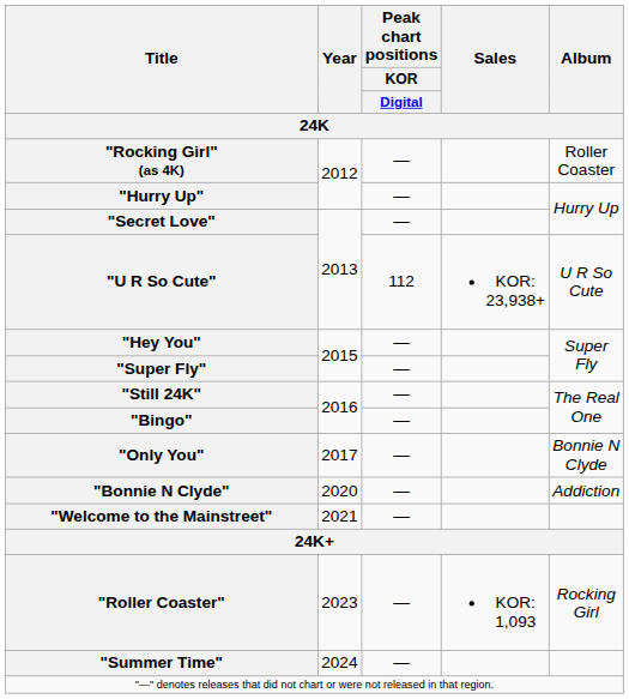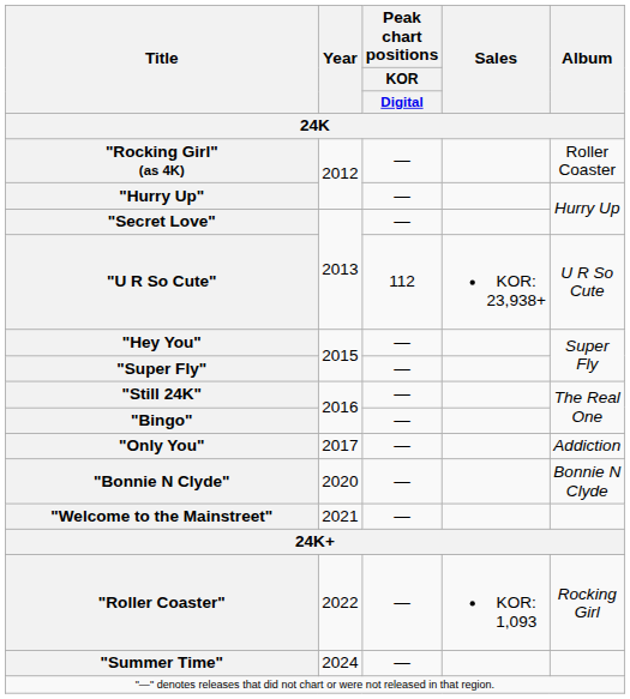"Only You" | Album: Bonnie N Clyde -> Addiction
"Bonnie N Clyde" | Album: Addiction -> Bonnie N Clyde
"Roller Coaster" | Year: 2023 -> 2022
